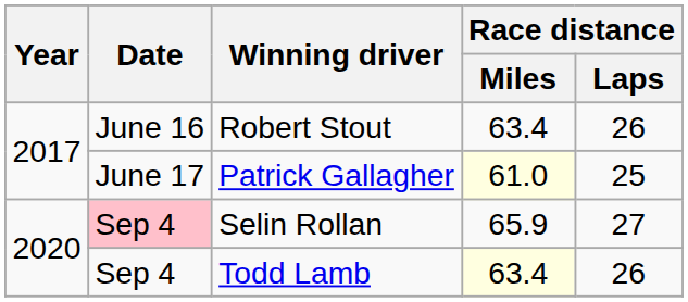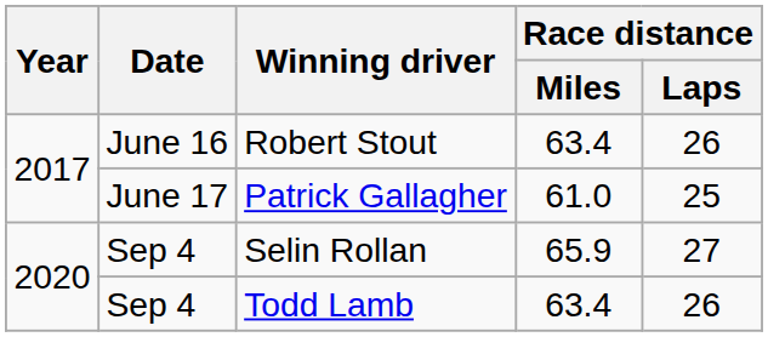Patrick Gallagher | Race distance / Miles: lightyellow background -> no background
Selin Rollan | Date: pink background -> no background
Todd Lamb | Race distance / Miles: lightyellow background -> no background
